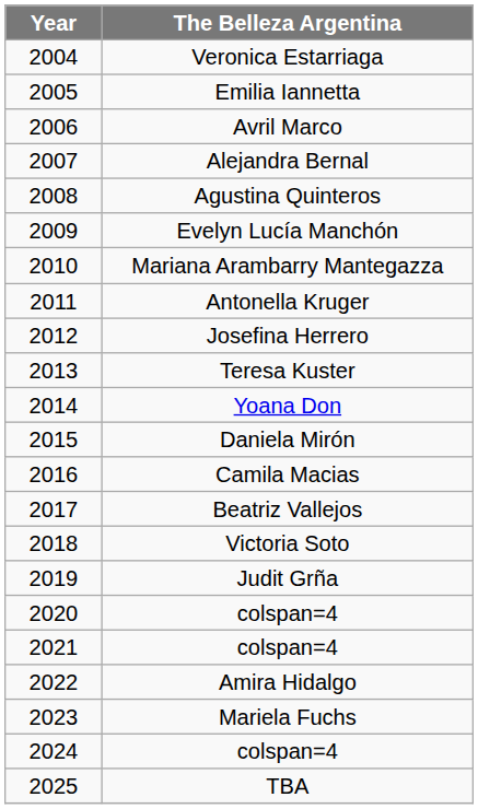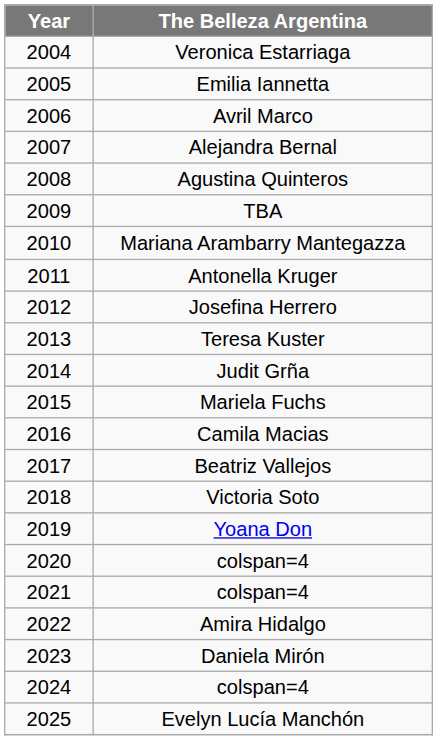row 7 | The Belleza Argentina: Evelyn Lucía Manchón -> TBA
row 12 | The Belleza Argentina: Yoana Don -> Judit Grña
row 13 | The Belleza Argentina: Daniela Mirón -> Mariela Fuchs
row 17 | The Belleza Argentina: Judit Grña -> Yoana Don
row 21 | The Belleza Argentina: Mariela Fuchs -> Daniela Mirón
row 23 | The Belleza Argentina: TBA -> Evelyn Lucía Manchón
